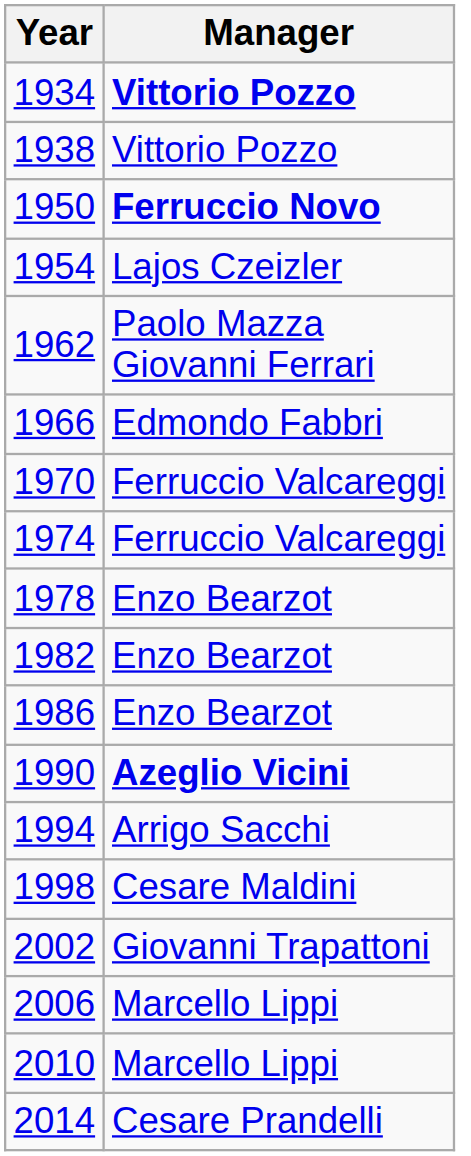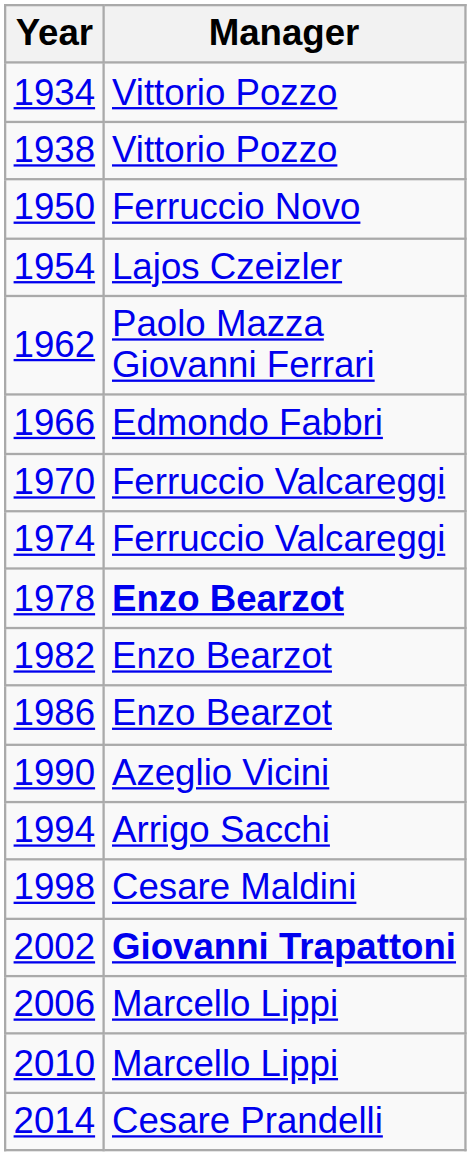1934 | Manager: bold -> normal
1950 | Manager: bold -> normal
1978 | Manager: normal -> bold
1990 | Manager: bold -> normal
2002 | Manager: normal -> bold
